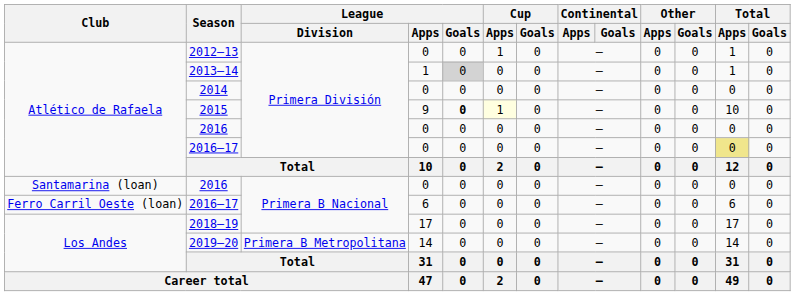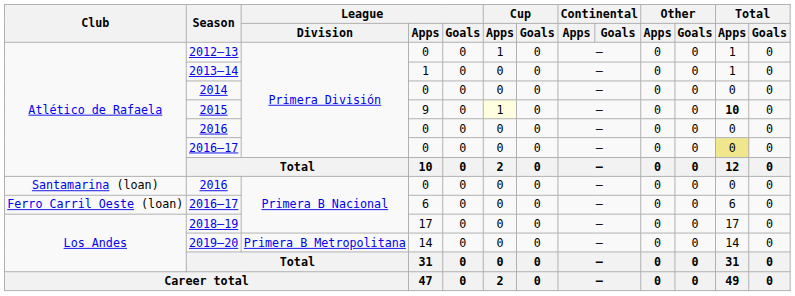2013–14 | League / Goals: lightgrey background -> no background
2015 | League / Goals: bold -> normal
2015 | Total / Apps: normal -> bold
